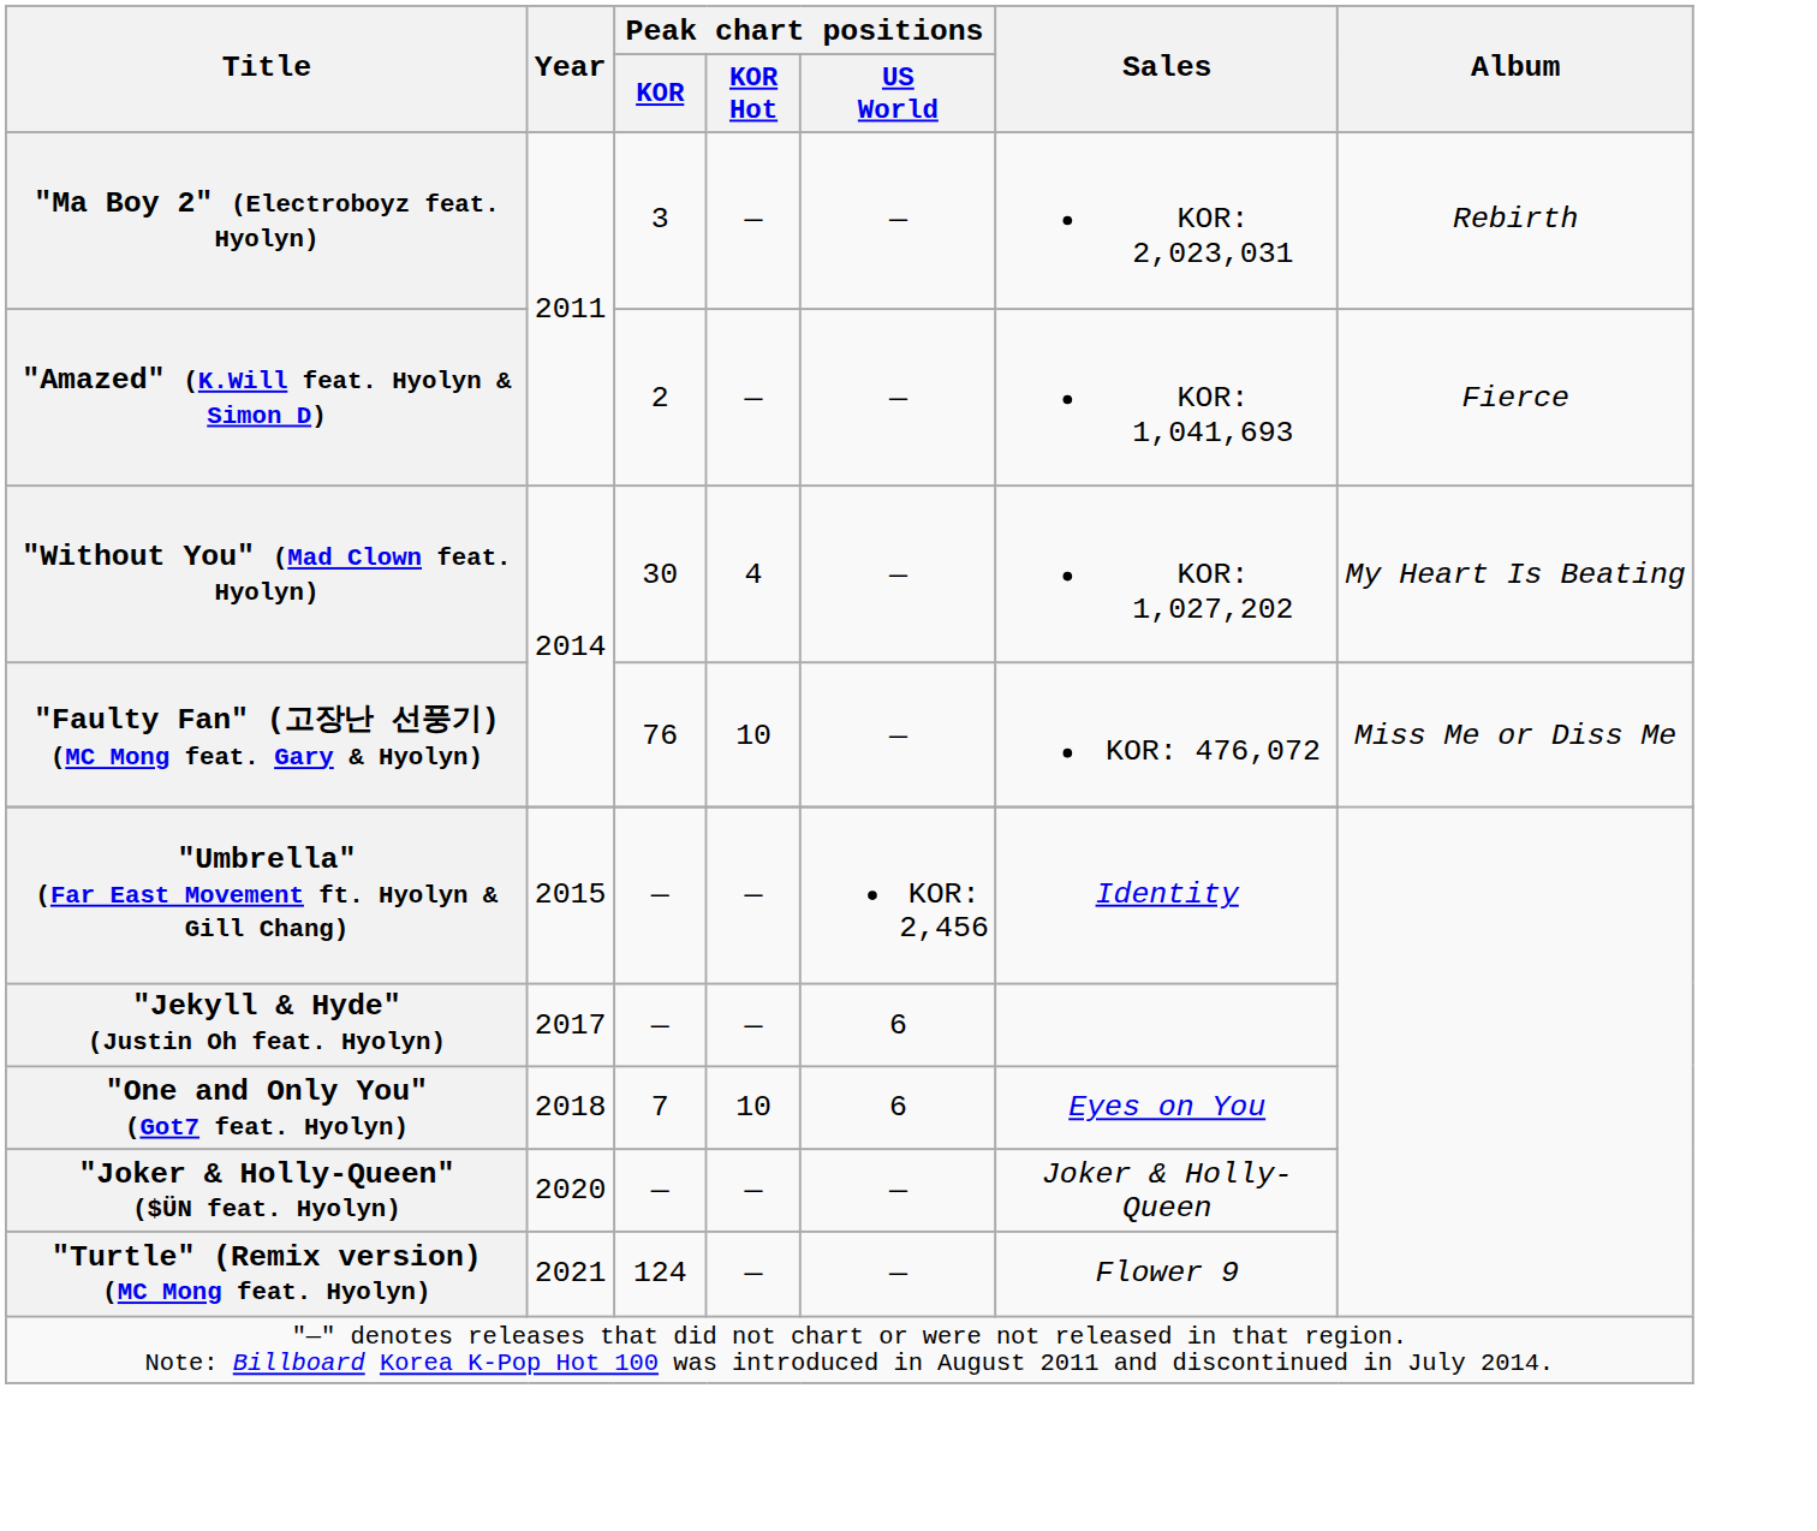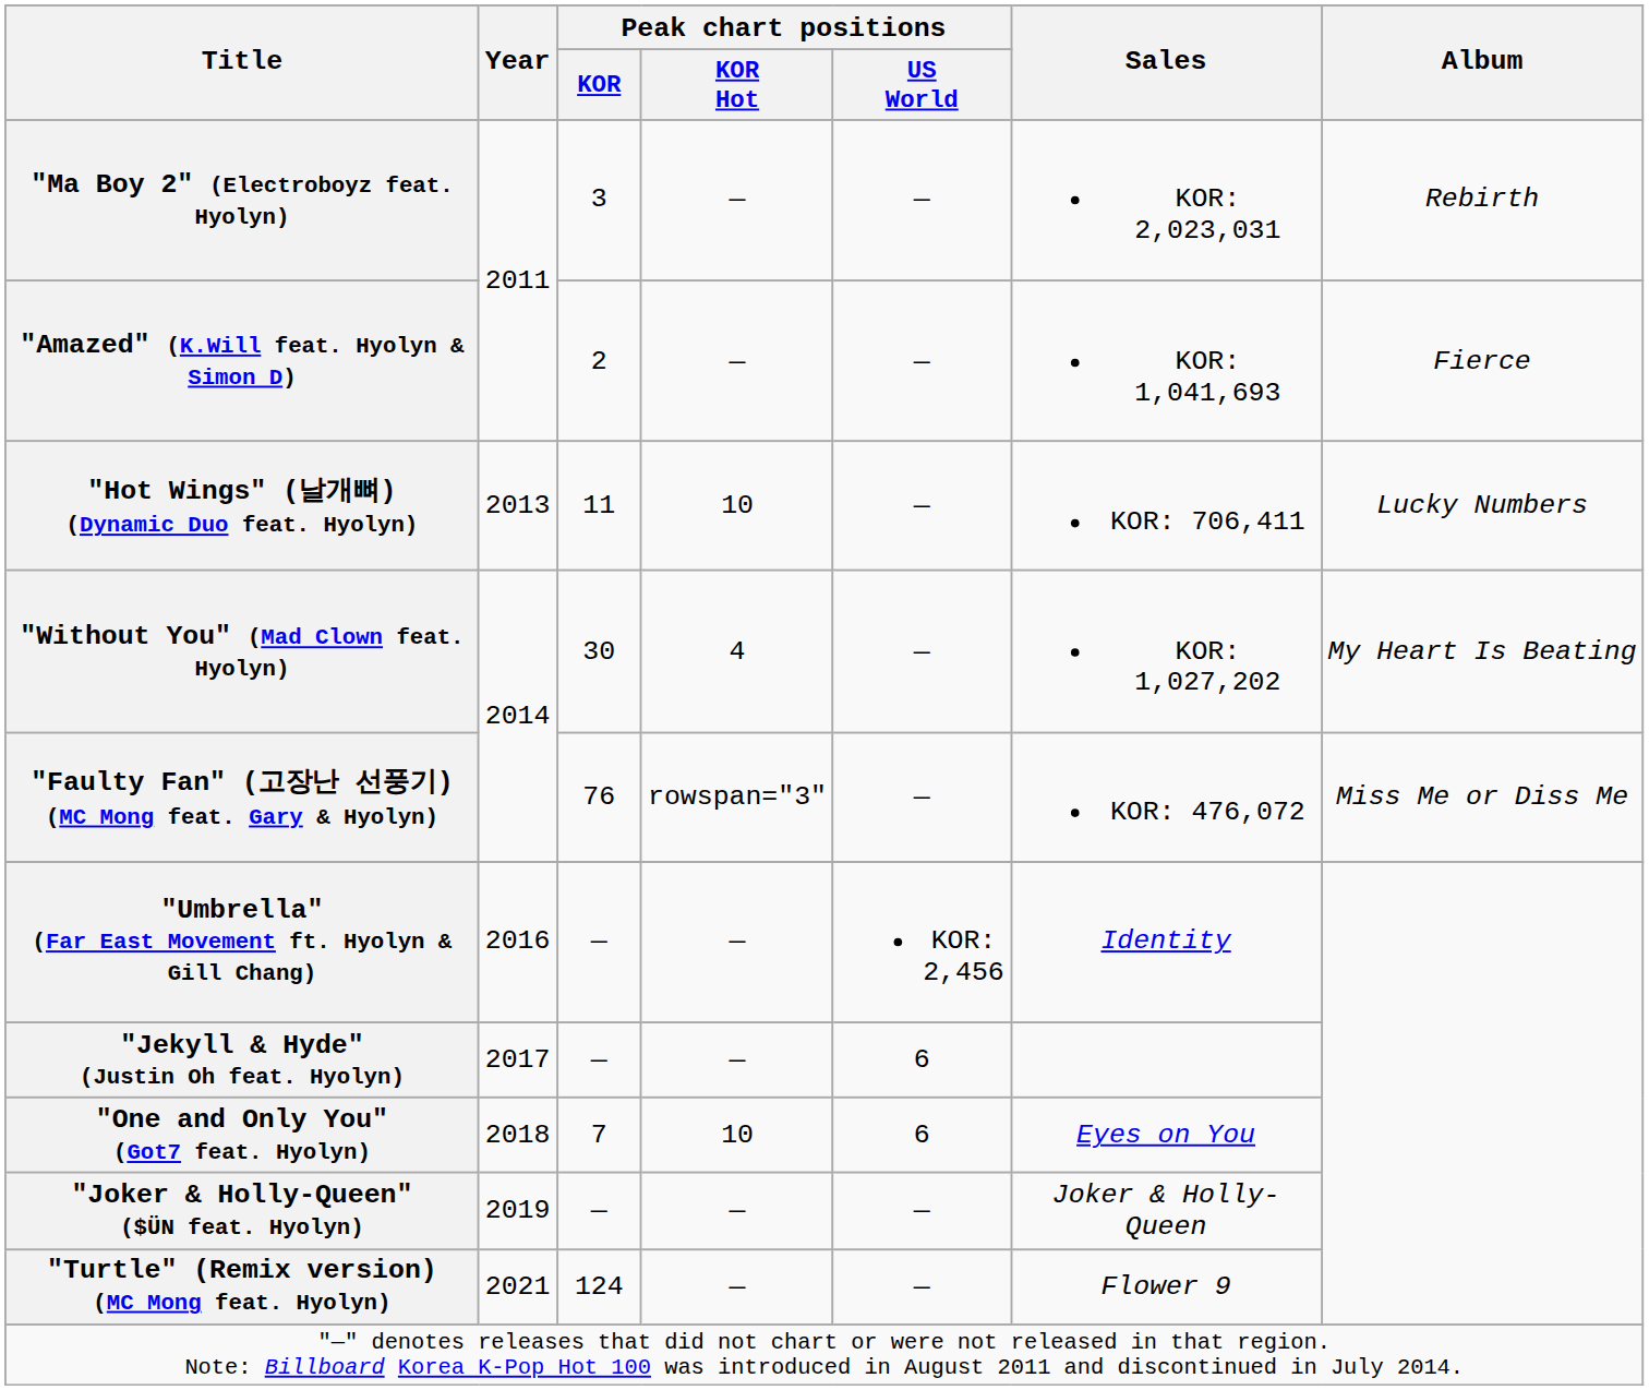+ row: "Hot Wings" (날개뼈) (Dynamic Duo feat. Hyolyn) | 2013 | 11 | 10 | — | KOR: 706,411 | Lucky Numbers
"Faulty Fan" (고장난 선풍기) (MC Mong feat. Gary & Hyolyn) | Peak chart positions / KOR Hot: 10 -> rowspan="3"
"Umbrella" (Far East Movement ft. Hyolyn & Gill Chang) | Year: 2015 -> 2016
"Joker & Holly-Queen" ($ÜN feat. Hyolyn) | Year: 2020 -> 2019
